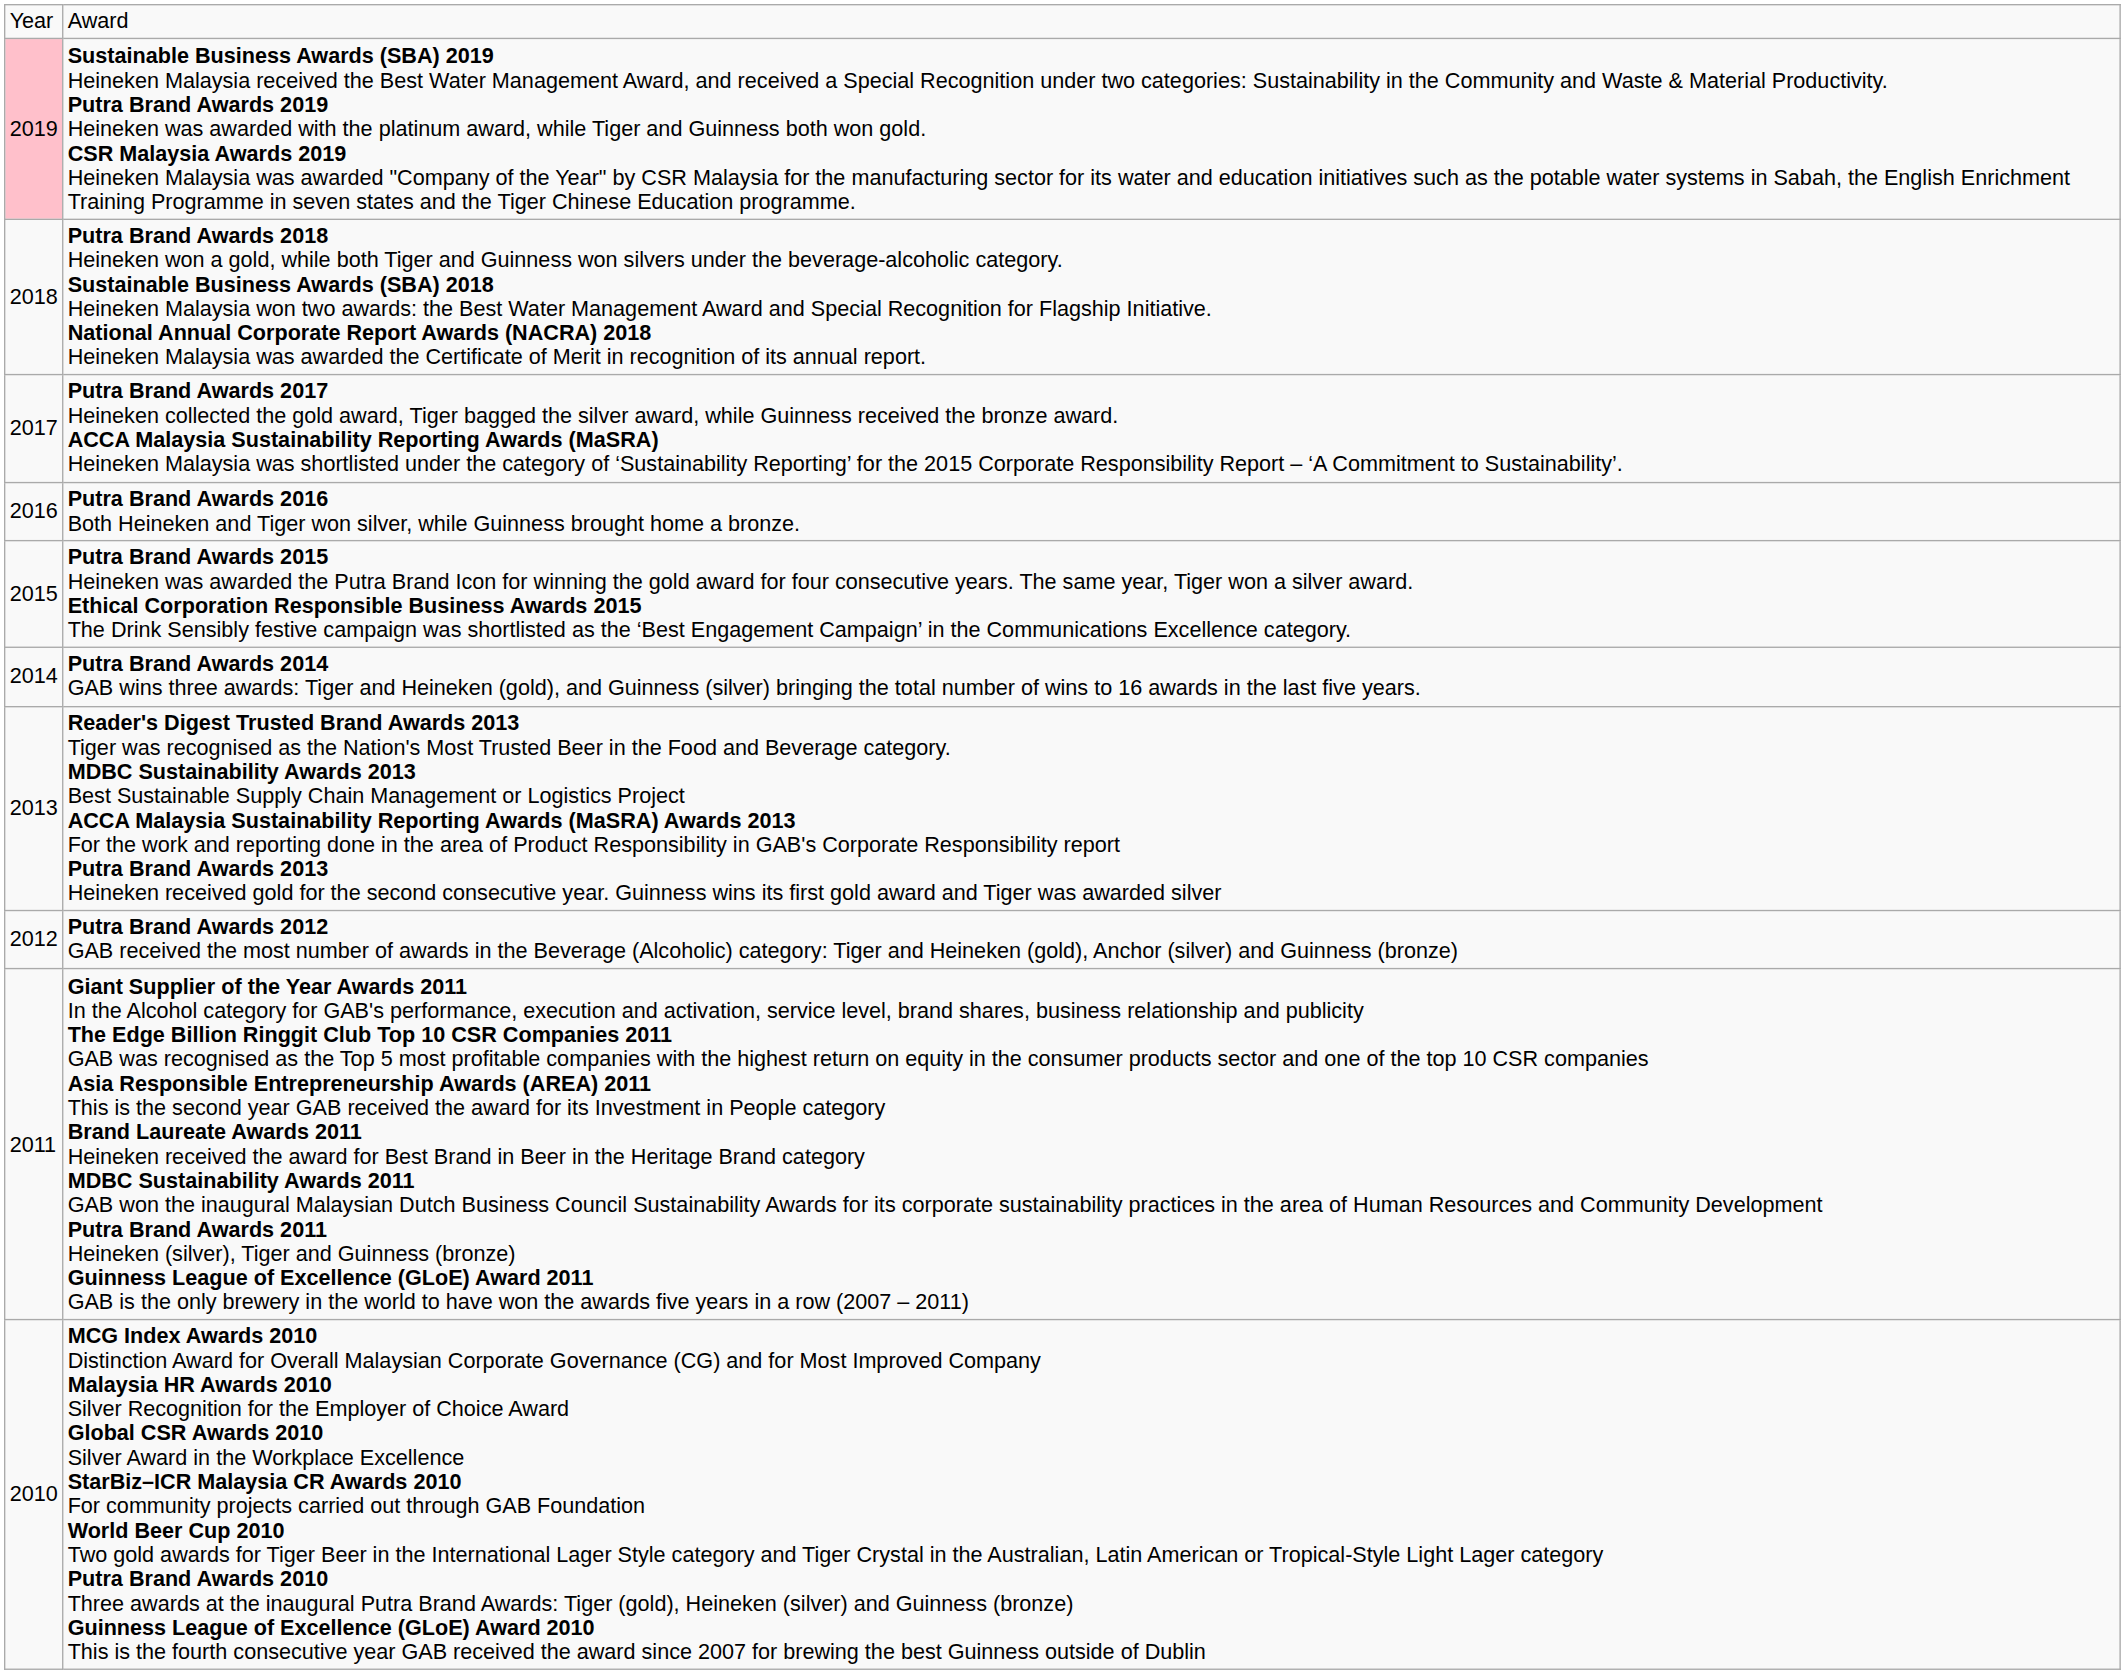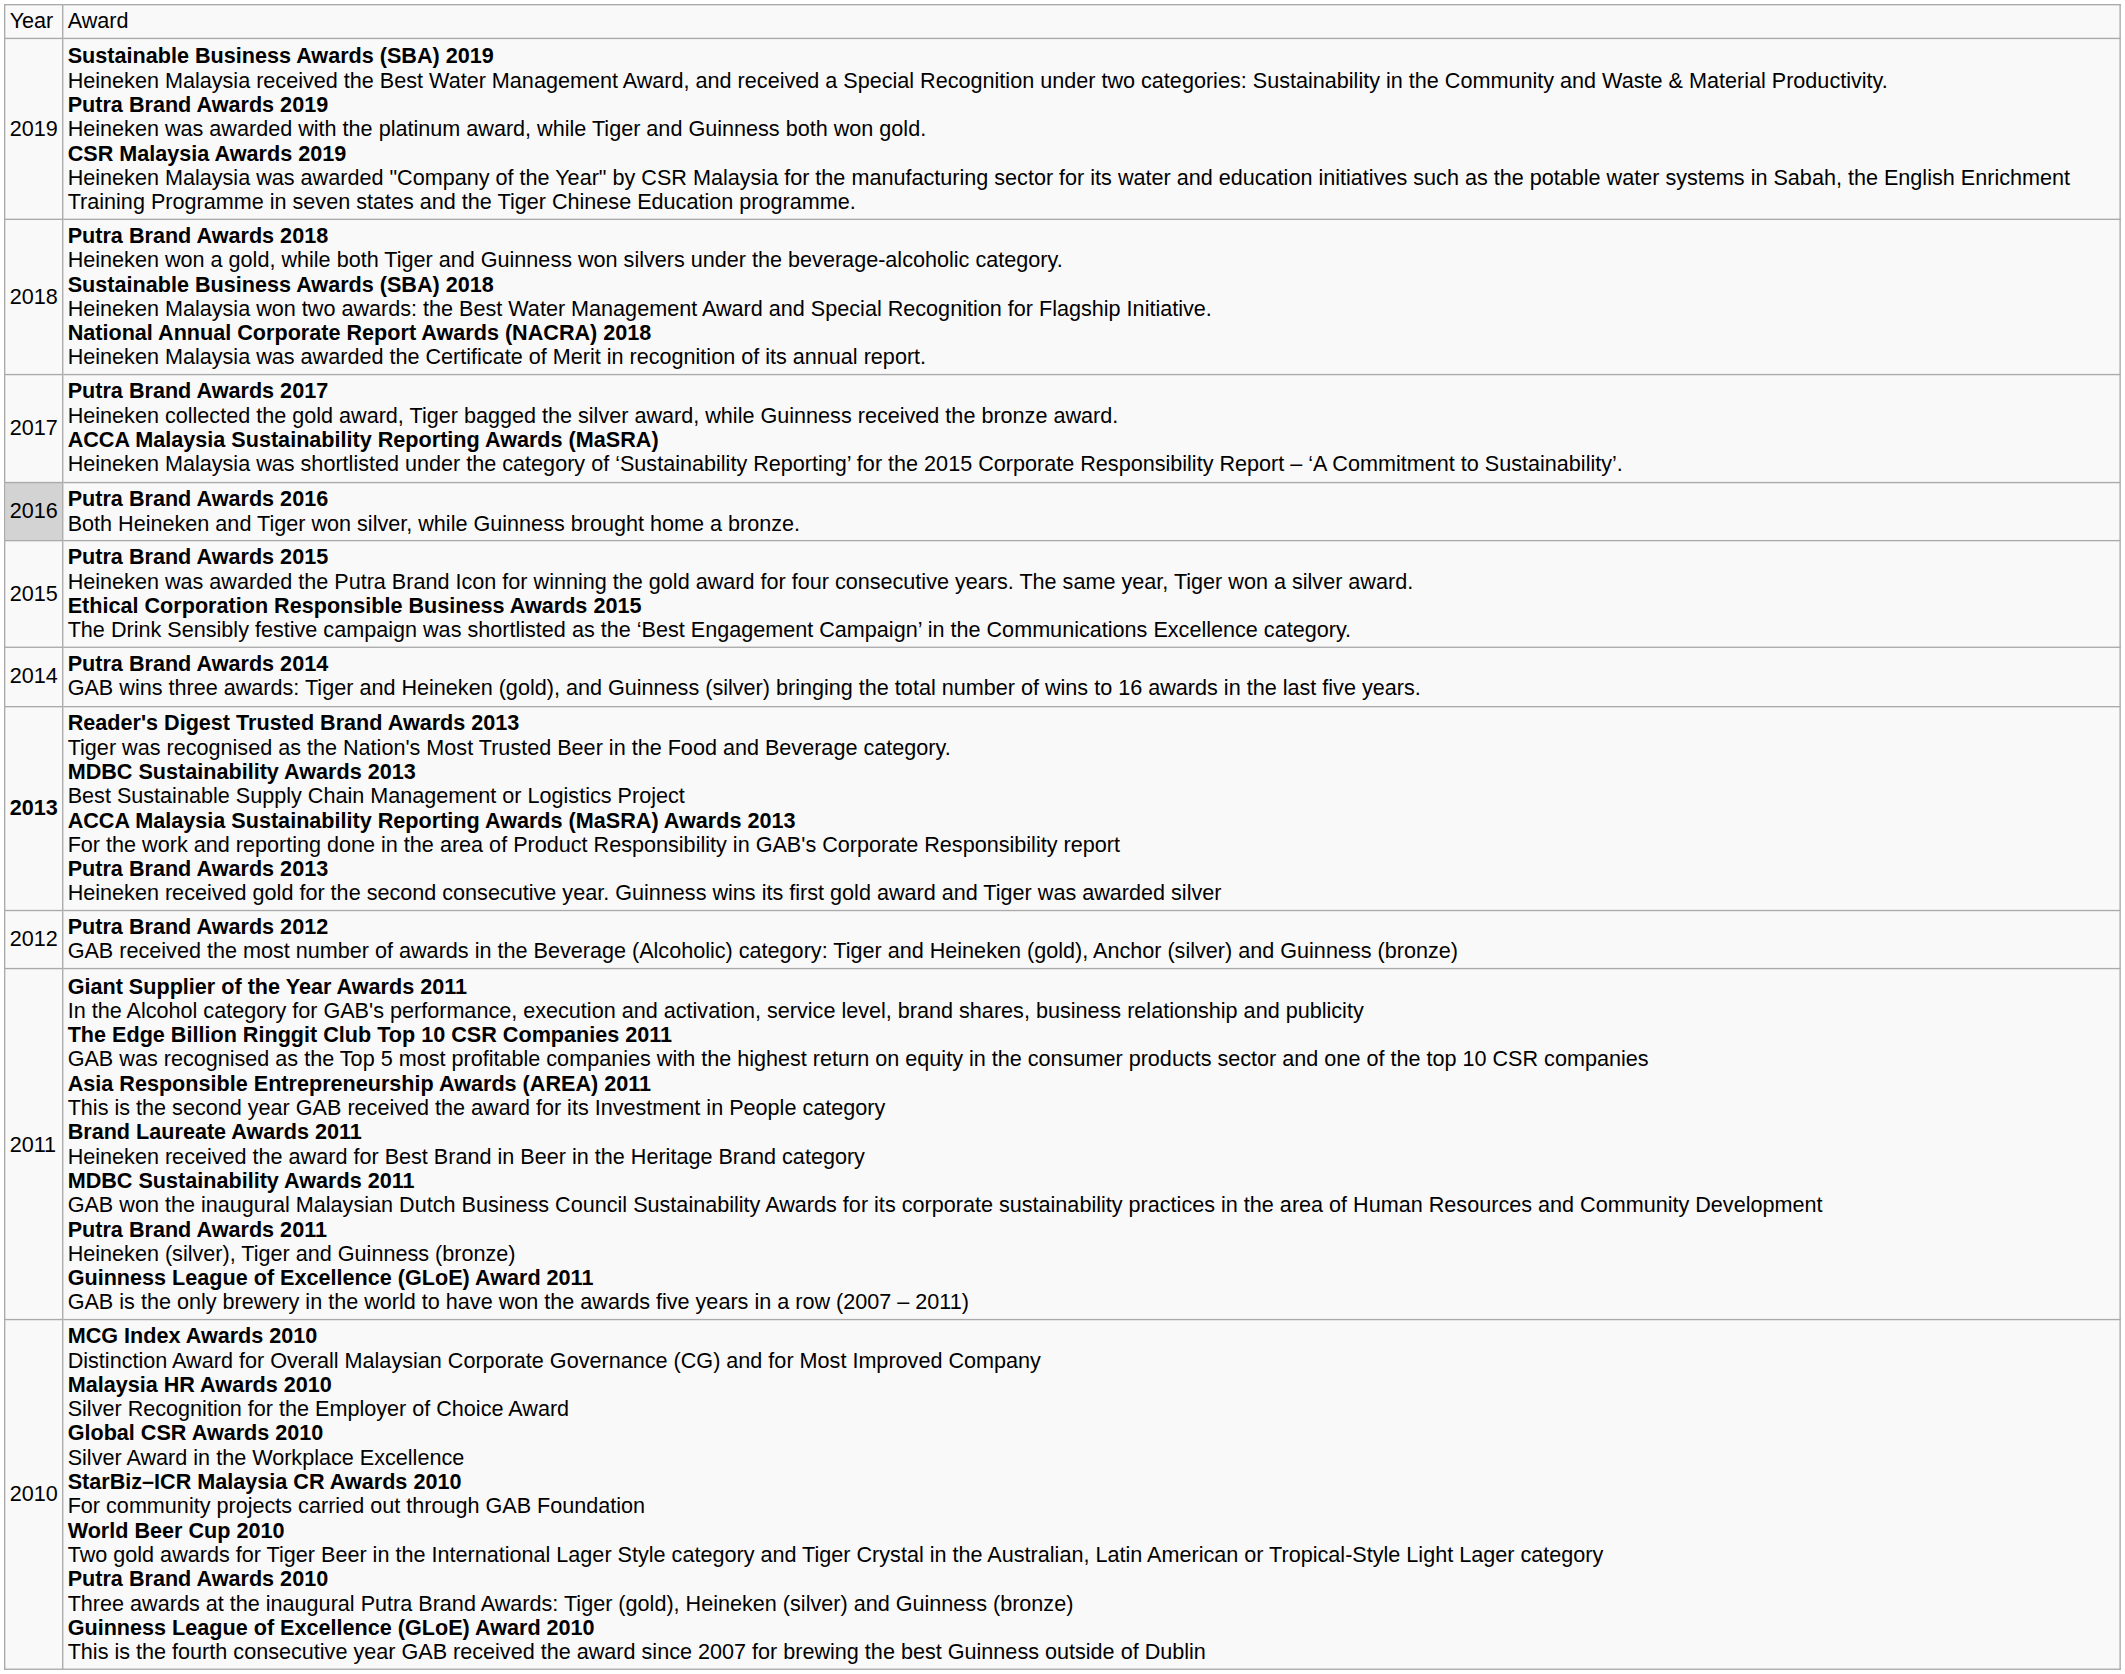row 2 | column 1: pink background -> no background
row 5 | column 1: no background -> lightgrey background
row 8 | column 1: normal -> bold
